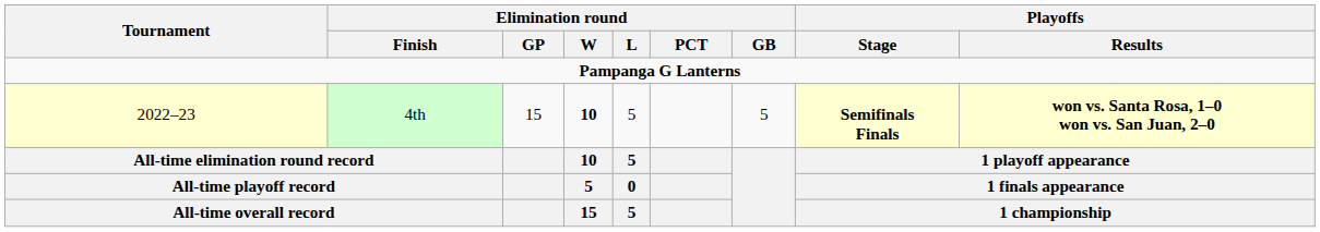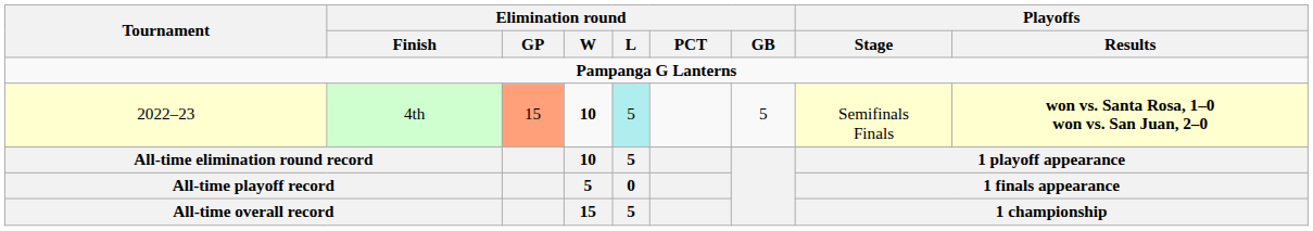2022–23 | Elimination round / GP: no background -> lightsalmon background
2022–23 | Elimination round / L: no background -> paleturquoise background
2022–23 | Playoffs / Stage: bold -> normal
